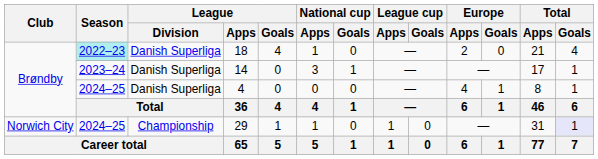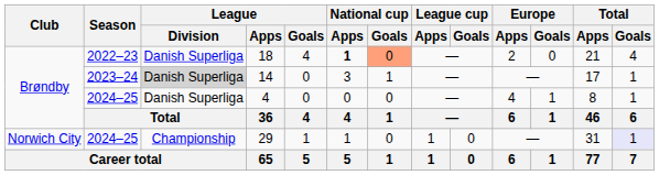18 | Season: paleturquoise background -> no background
18 | National cup / Apps: normal -> bold
18 | National cup / Goals: no background -> lightsalmon background
14 | League / Division: no background -> lightgrey background
